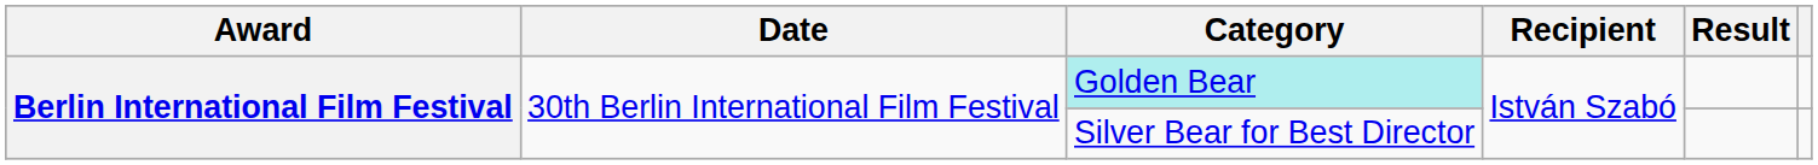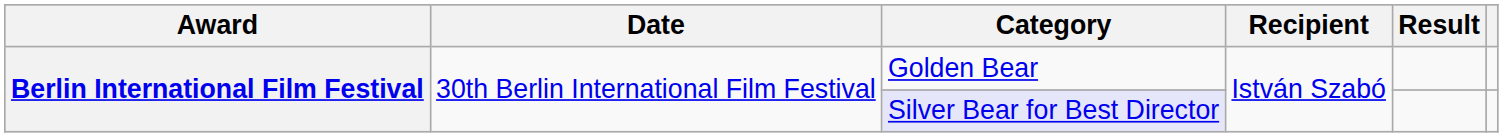Golden Bear | Category: paleturquoise background -> no background
Silver Bear for Best Director | Category: no background -> lavender background
